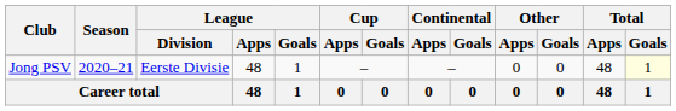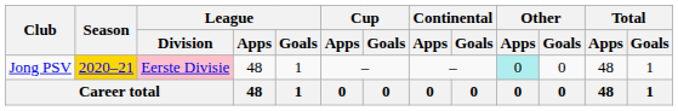Jong PSV | Season: no background -> gold background
Jong PSV | League / Division: no background -> pink background
Jong PSV | Other / Apps: no background -> paleturquoise background
Jong PSV | Total / Goals: lightyellow background -> no background
